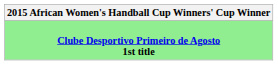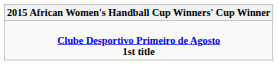row 2 | column 1: lightgreen background -> no background
